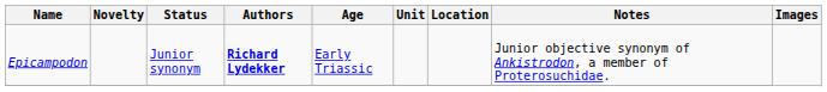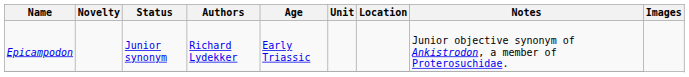Epicampodon | Authors: bold -> normal
